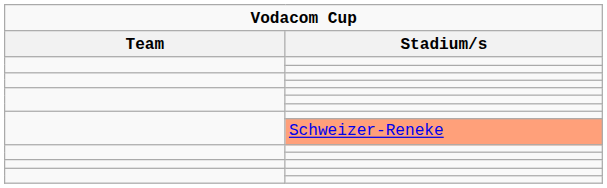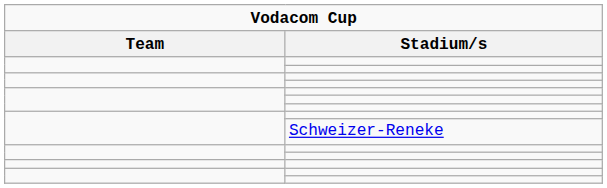Schweizer-Reneke | Stadium/s: lightsalmon background -> no background
